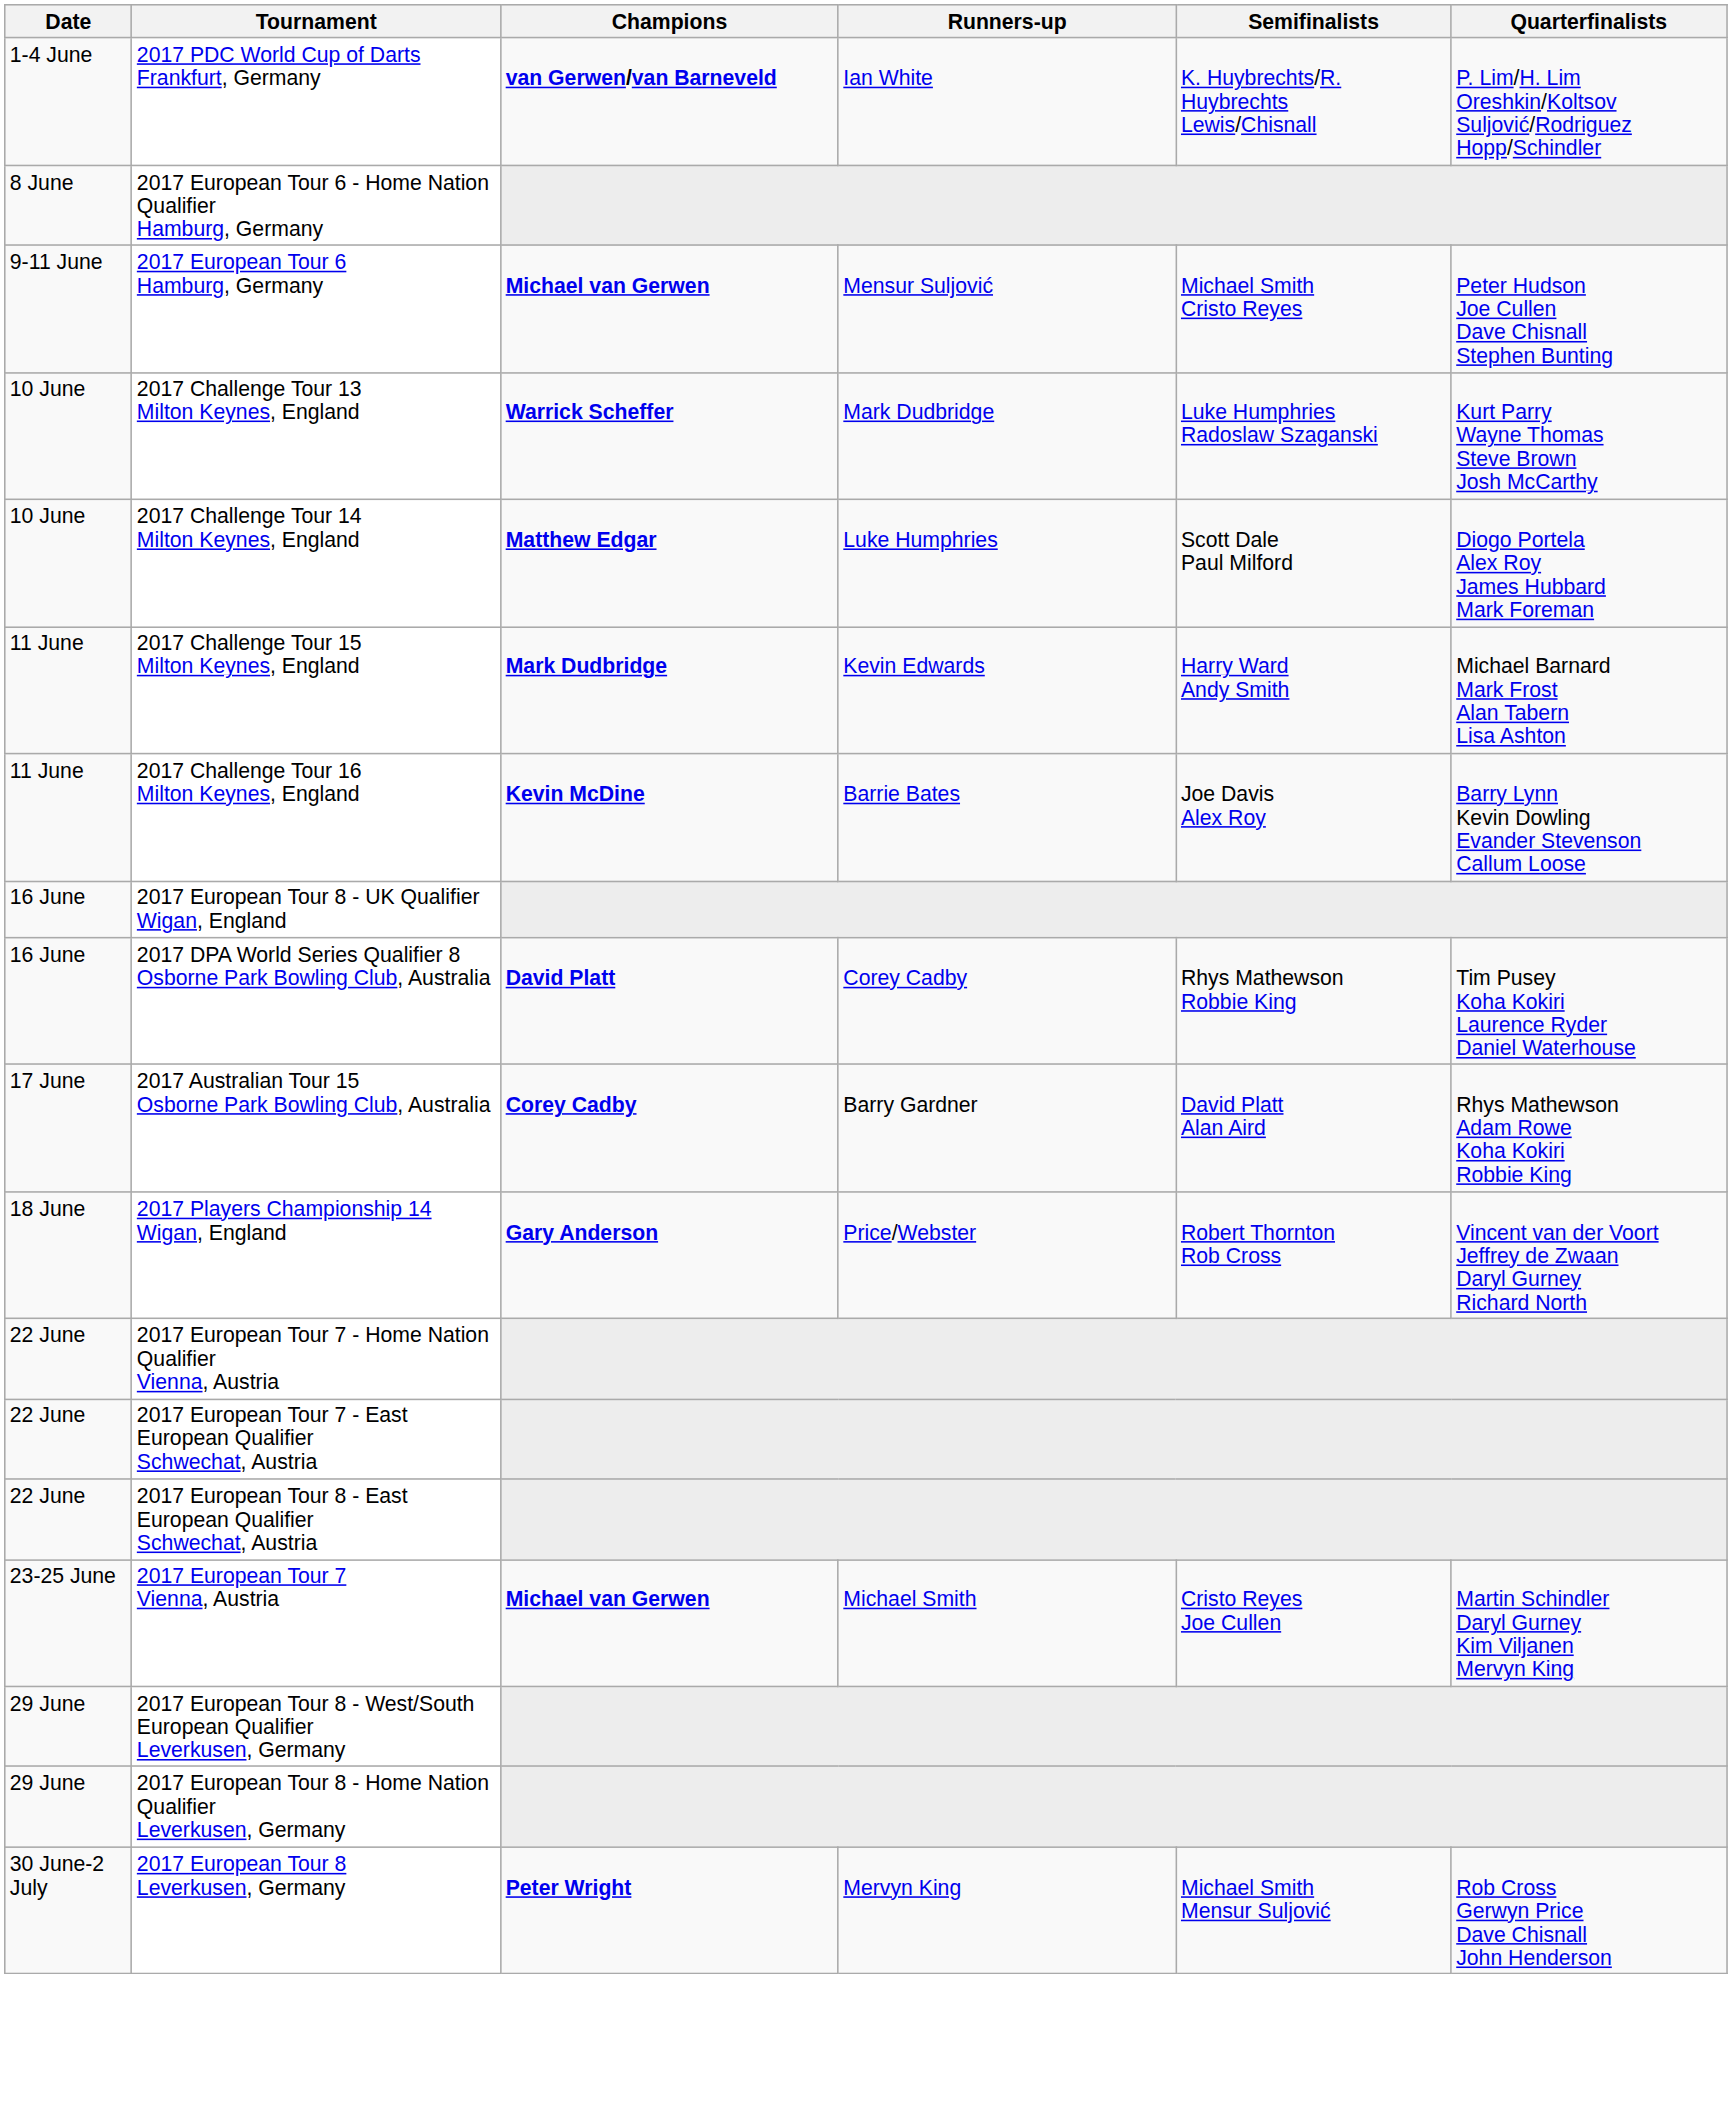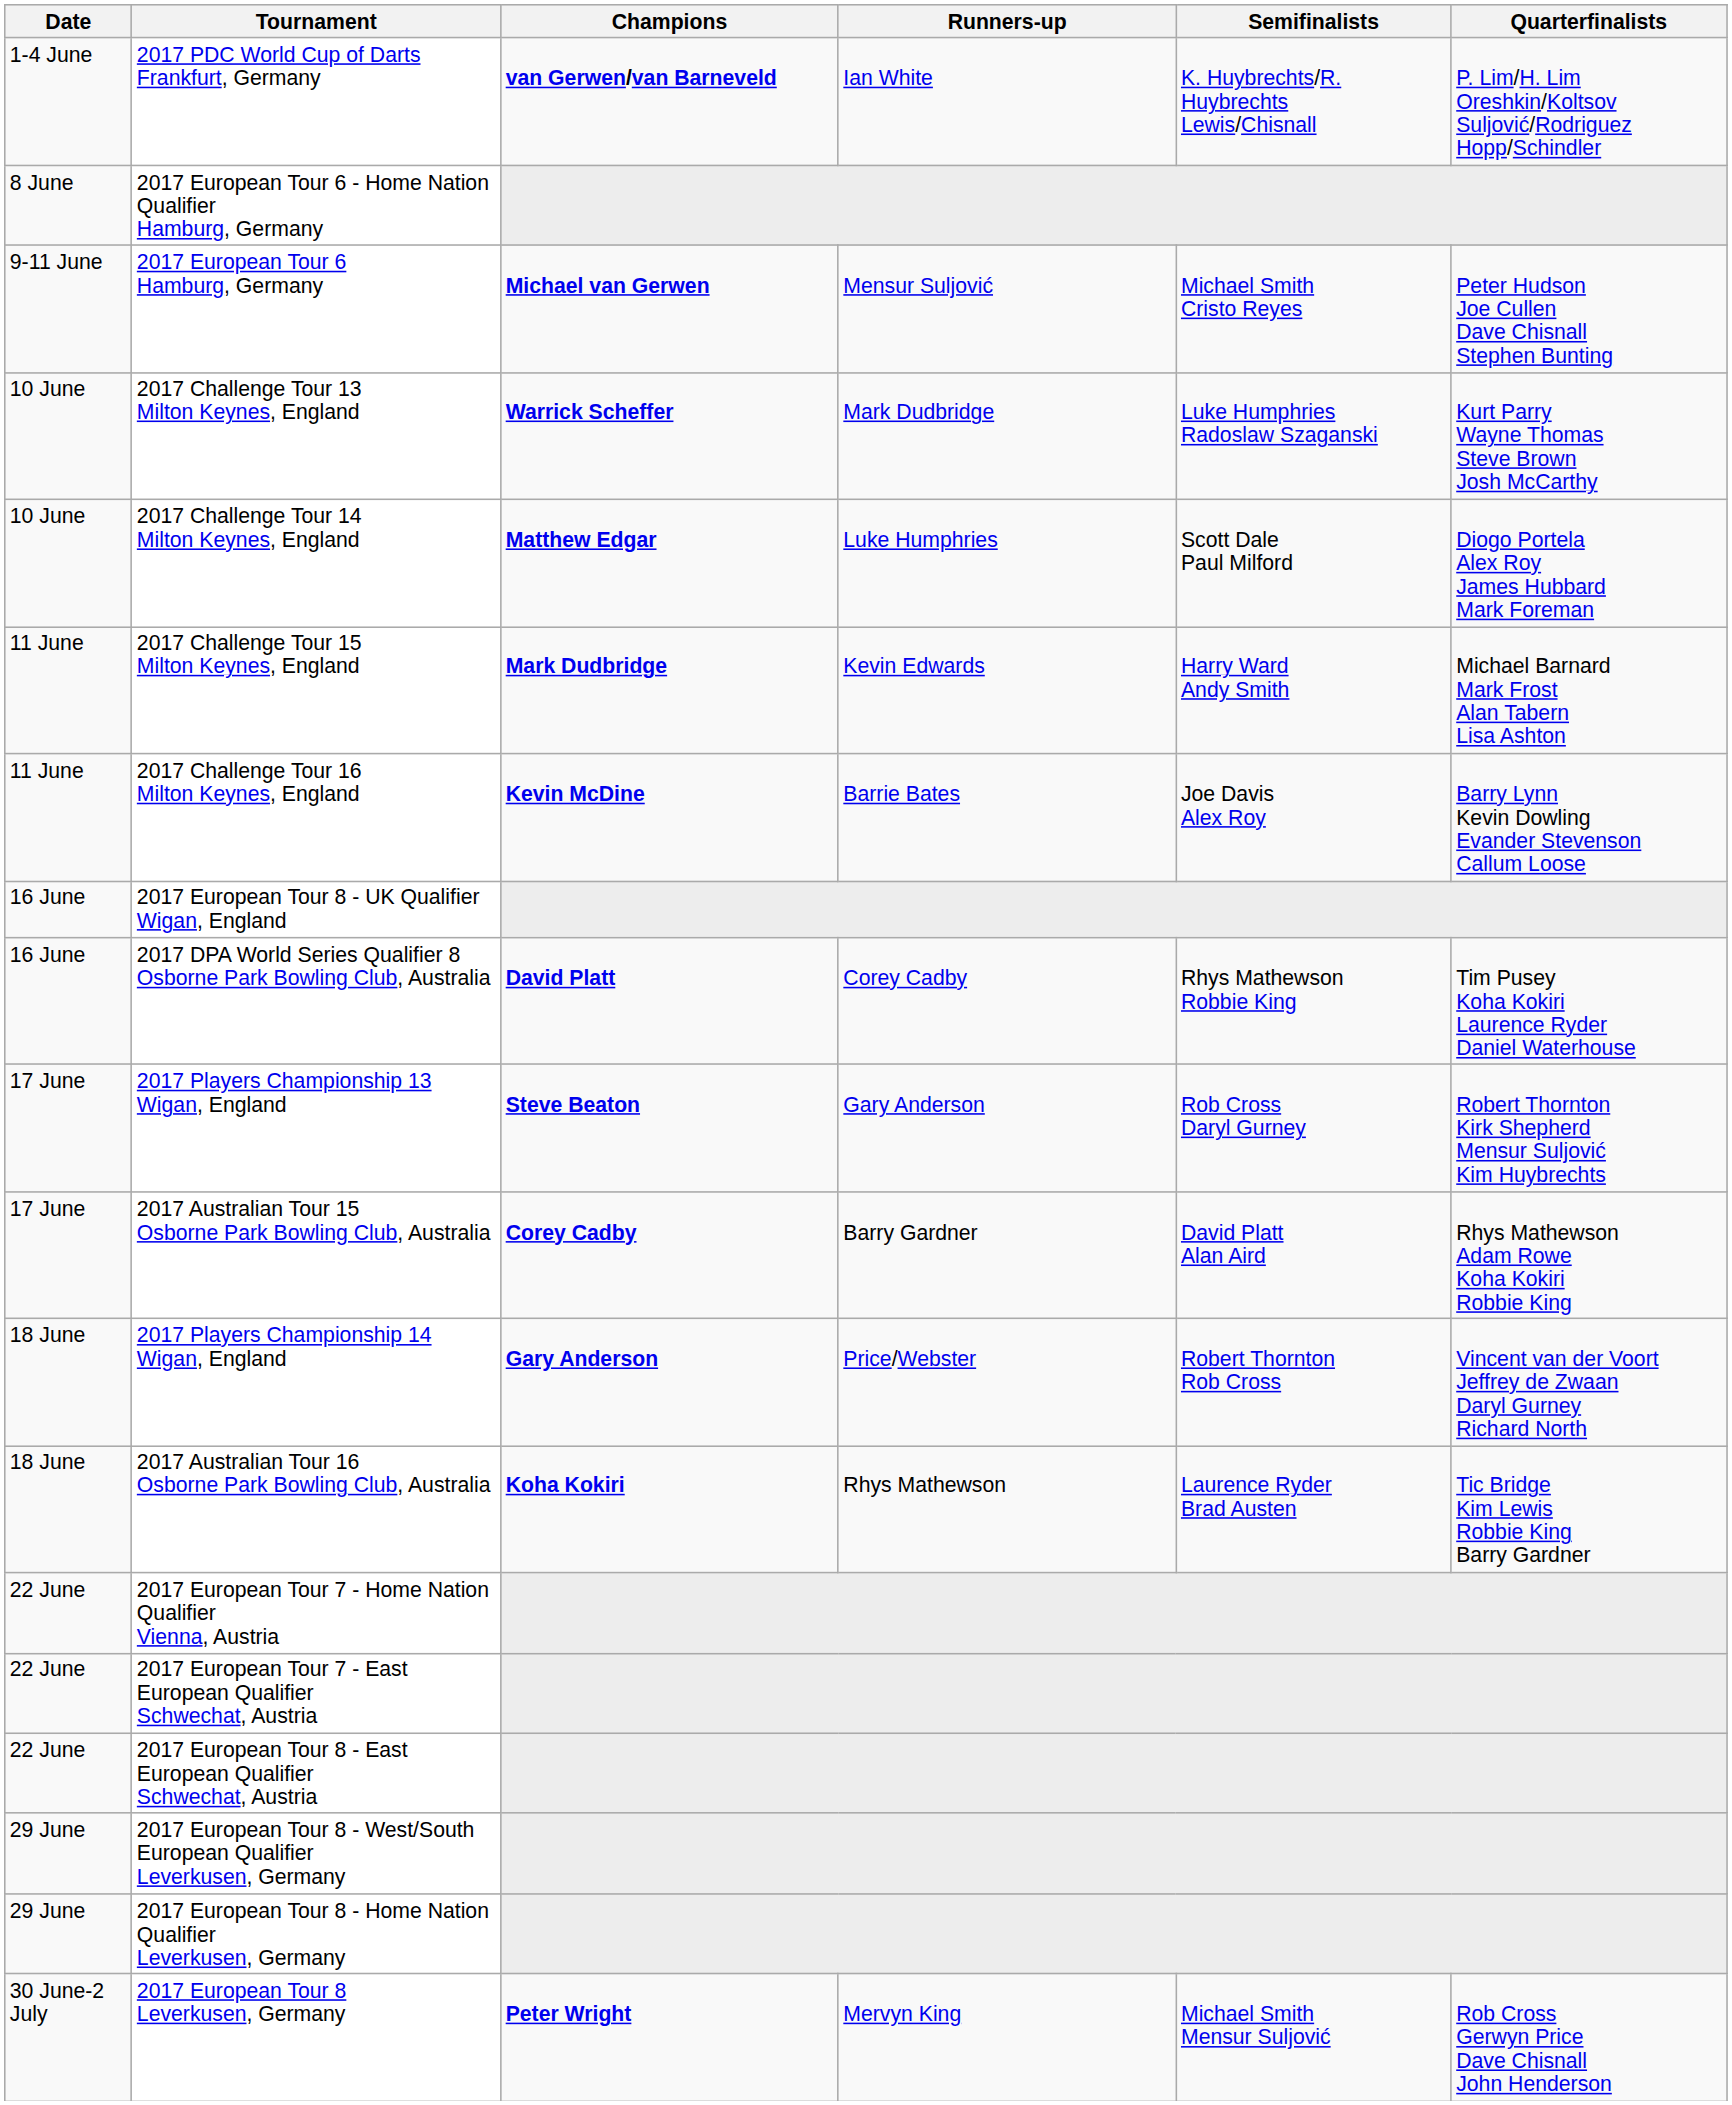+ row: 17 June | 2017 Players Championship 13 Wigan, England | Steve Beaton | Gary Anderson | Rob Cross Daryl Gurney | Robert Thornton Kirk Shepherd Mensur Suljović Kim Huybrechts
+ row: 18 June | 2017 Australian Tour 16 Osborne Park Bowling Club, Australia | Koha Kokiri | Rhys Mathewson | Laurence Ryder Brad Austen | Tic Bridge Kim Lewis Robbie King Barry Gardner
- row: 23-25 June | 2017 European Tour 7 Vienna, Austria | Michael van Gerwen | Michael Smith | Cristo Reyes Joe Cullen | Martin Schindler Daryl Gurney Kim Viljanen Mervyn King
